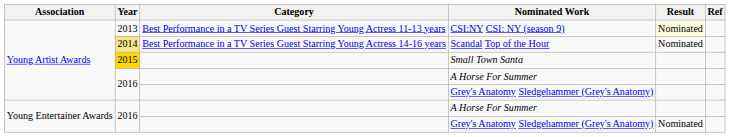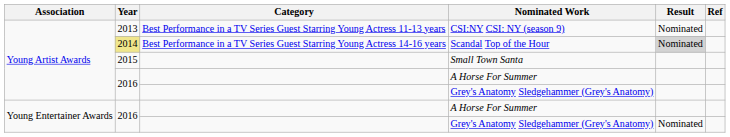CSI:NY CSI: NY (season 9) | Result: lightyellow background -> no background
Scandal Top of the Hour | Result: no background -> lightgrey background
Small Town Santa | Year: gold background -> no background
